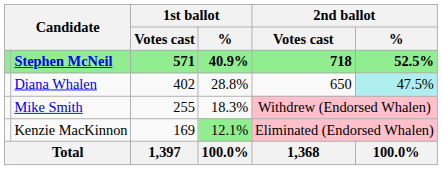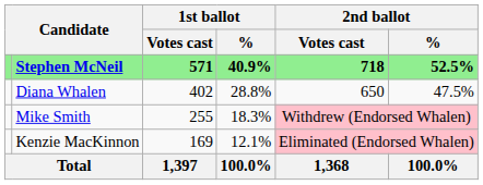Diana Whalen | 2nd ballot / %: paleturquoise background -> no background
Kenzie MacKinnon | 1st ballot / %: lightgreen background -> no background
